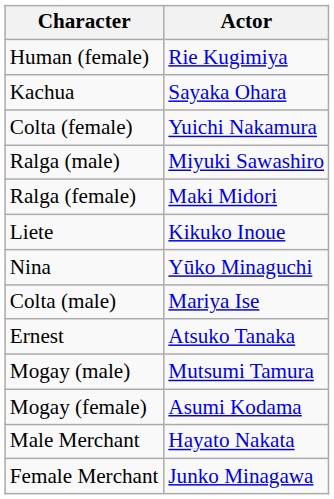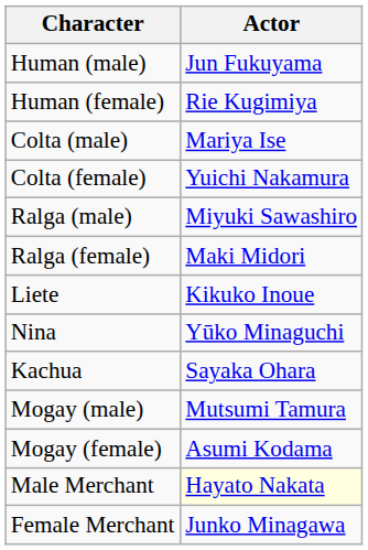+ row: Human (male) | Jun Fukuyama
rows swapped: Colta (male) <-> Kachua
- row: Ernest | Atsuko Tanaka
Male Merchant | Actor: no background -> lightyellow background
